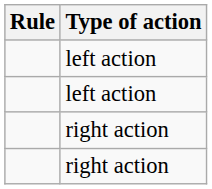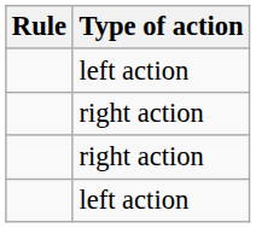row 3 | Type of action: left action -> right action
row 5 | Type of action: right action -> left action
